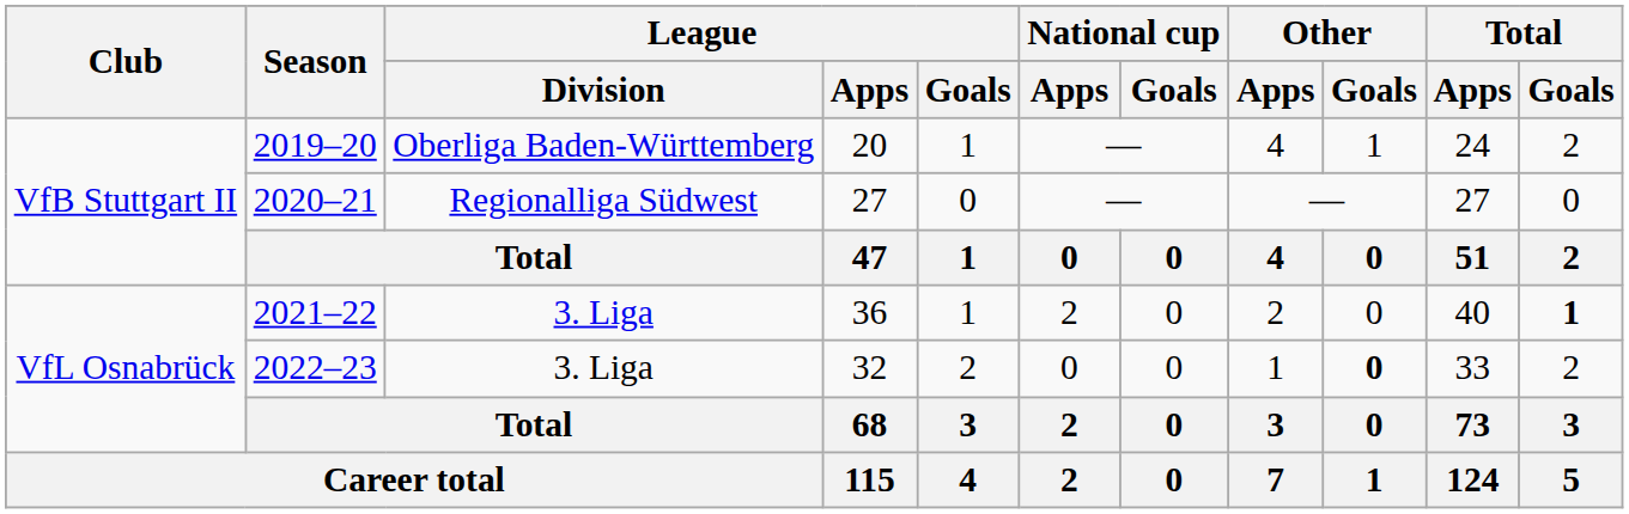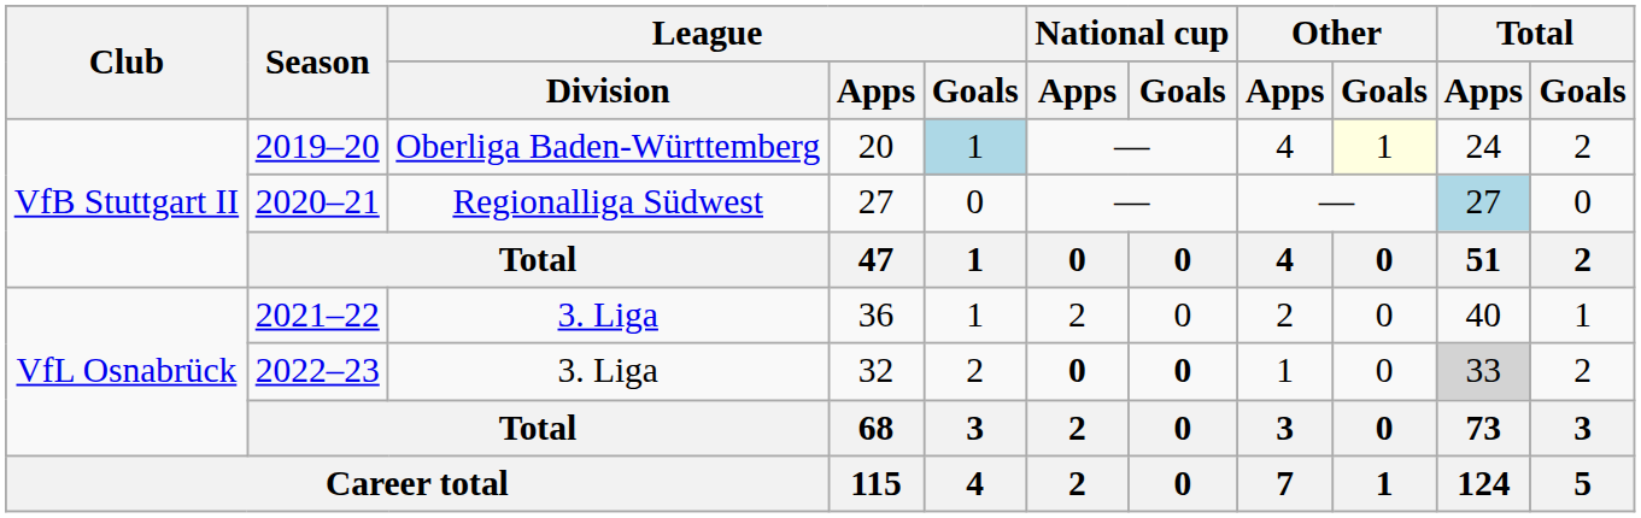2019–20 | League / Goals: no background -> lightblue background
2019–20 | Other / Goals: no background -> lightyellow background
2020–21 | Total / Apps: no background -> lightblue background
2021–22 | Total / Goals: bold -> normal
2022–23 | National cup / Apps: normal -> bold
2022–23 | National cup / Goals: normal -> bold
2022–23 | Other / Goals: bold -> normal
2022–23 | Total / Apps: no background -> lightgrey background
